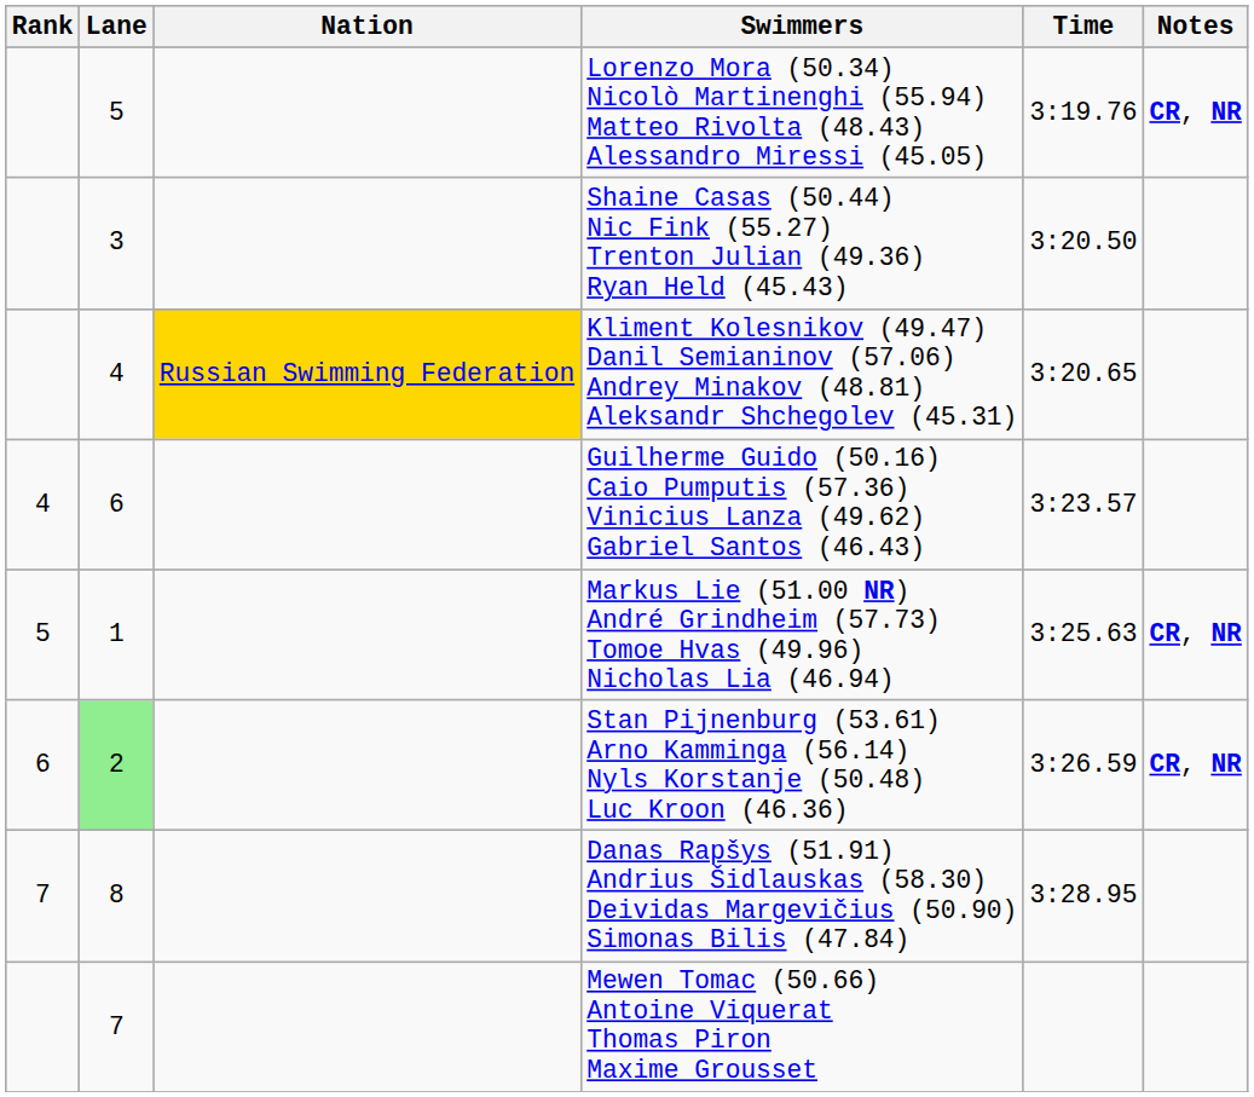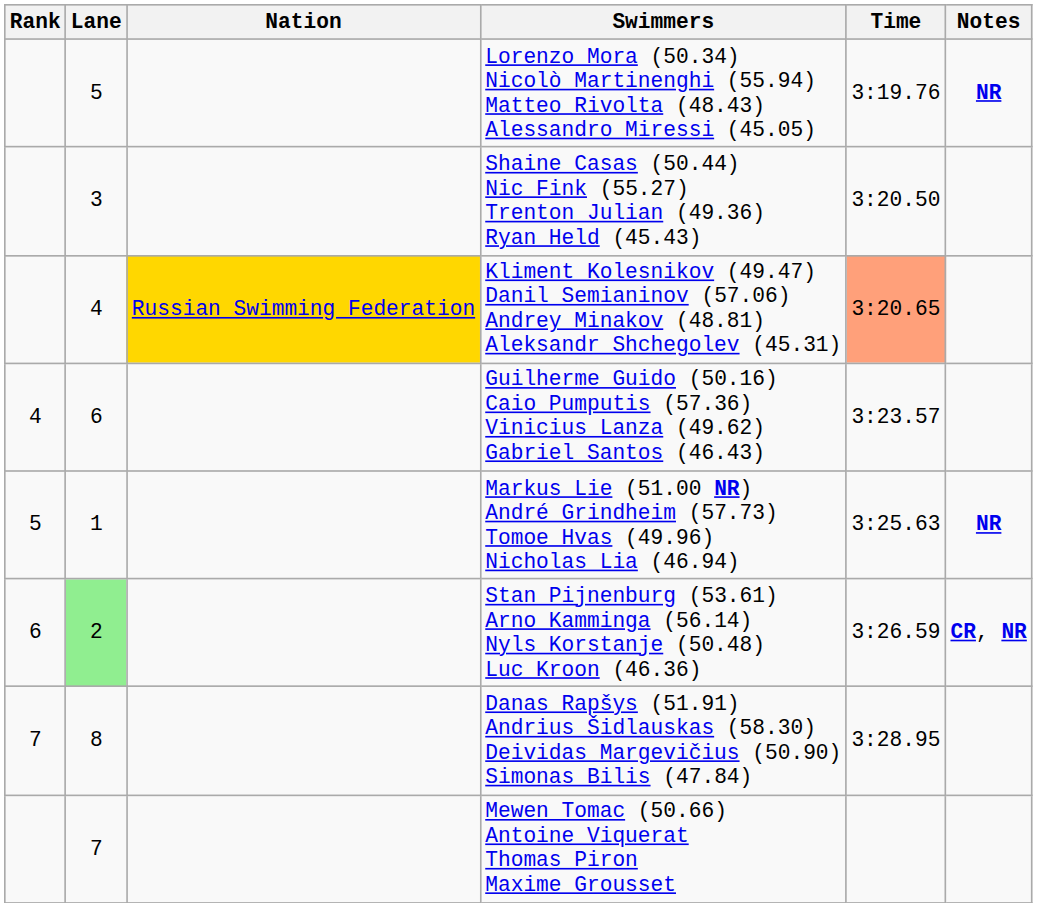row 2 | Notes: CR, NR -> NR
row 4 | Time: no background -> lightsalmon background
row 6 | Notes: CR, NR -> NR
